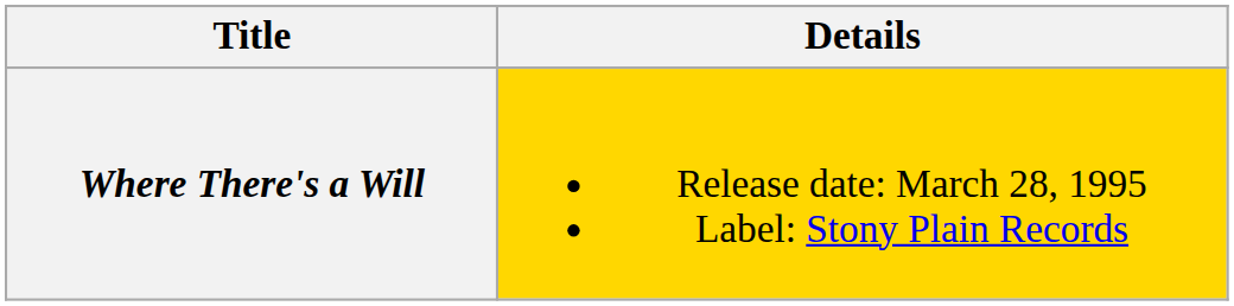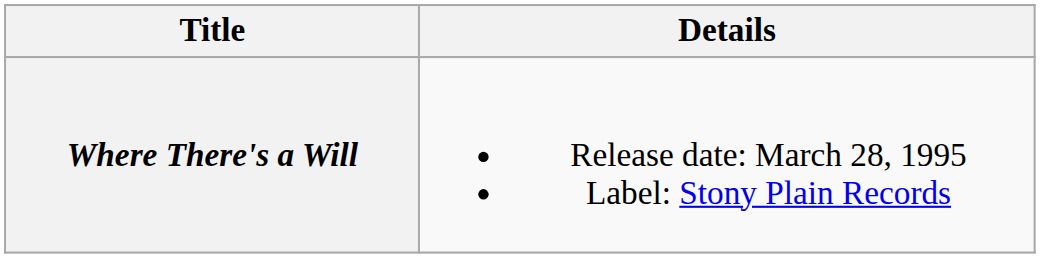Where There's a Will | Details: gold background -> no background
